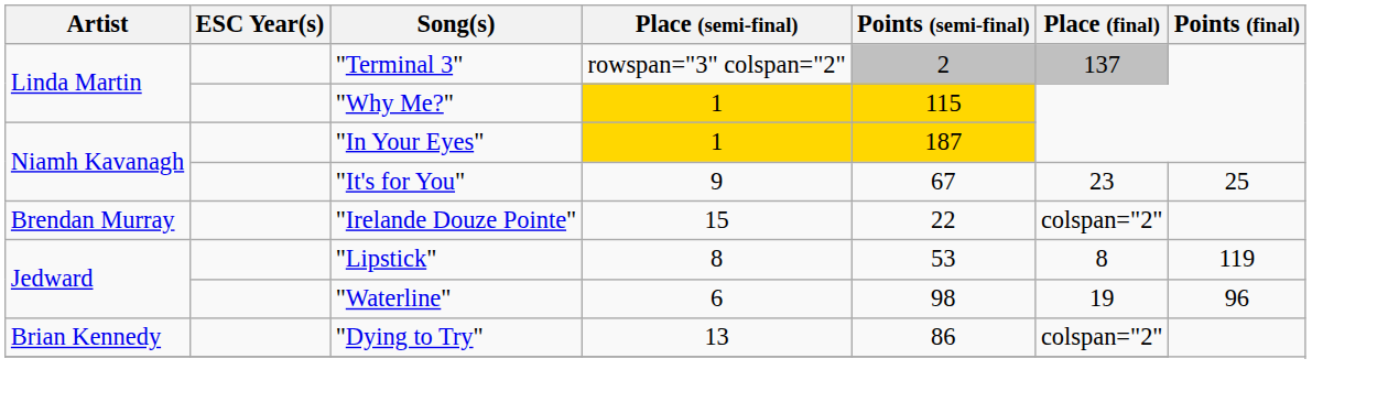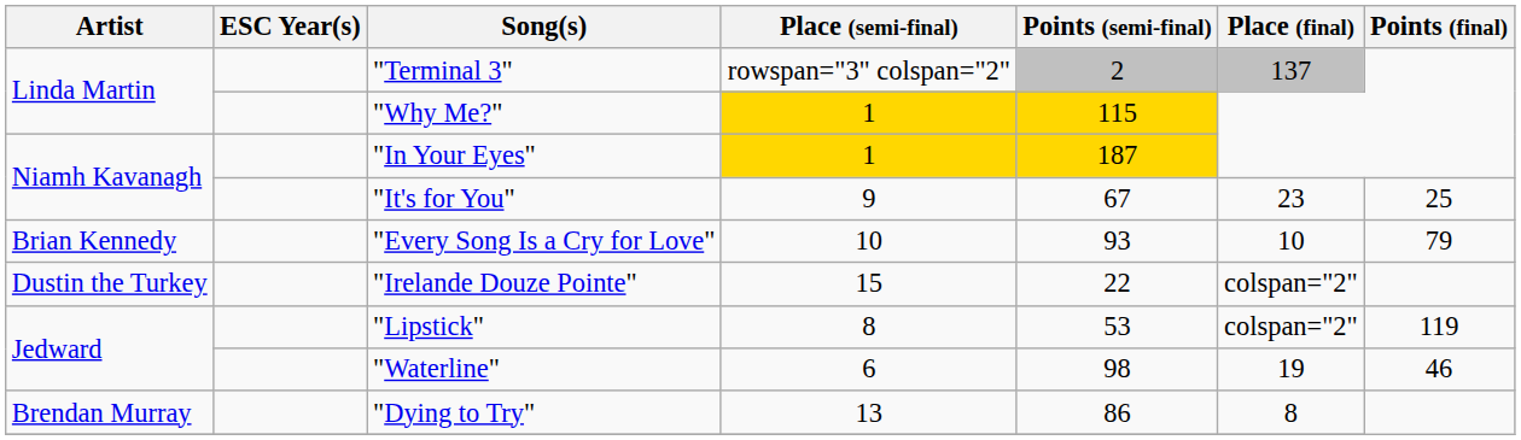+ row: Brian Kennedy | "Every Song Is a Cry for Love" | 10 | 93 | 10 | 79
"Irelande Douze Pointe" | Artist: Brendan Murray -> Dustin the Turkey
"Lipstick" | Place (final): 8 -> colspan="2"
"Waterline" | Points (final): 96 -> 46
"Dying to Try" | Artist: Brian Kennedy -> Brendan Murray
"Dying to Try" | Place (final): colspan="2" -> 8
